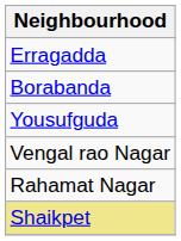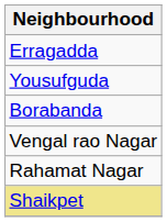row 3 | column 1: Borabanda -> Yousufguda
row 4 | column 1: Yousufguda -> Borabanda
